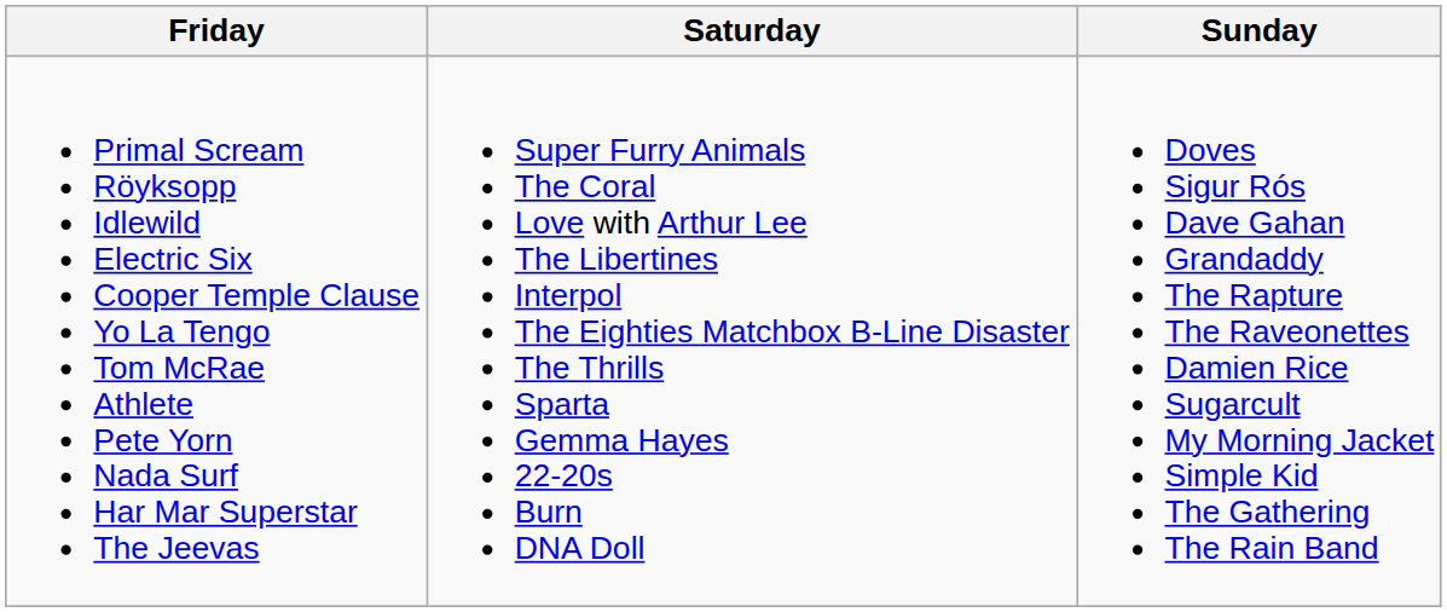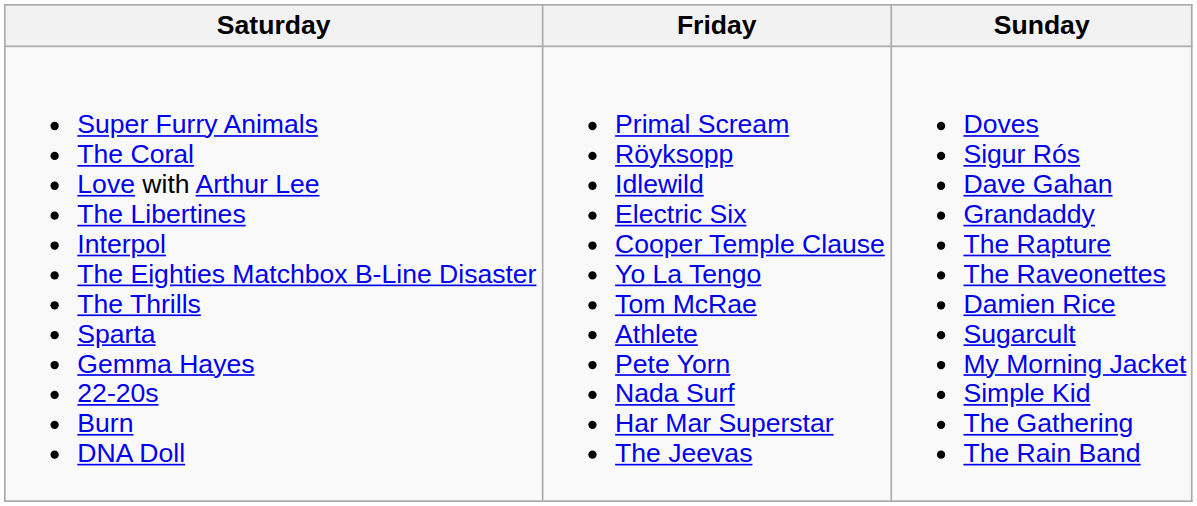columns swapped: Friday <-> Saturday
